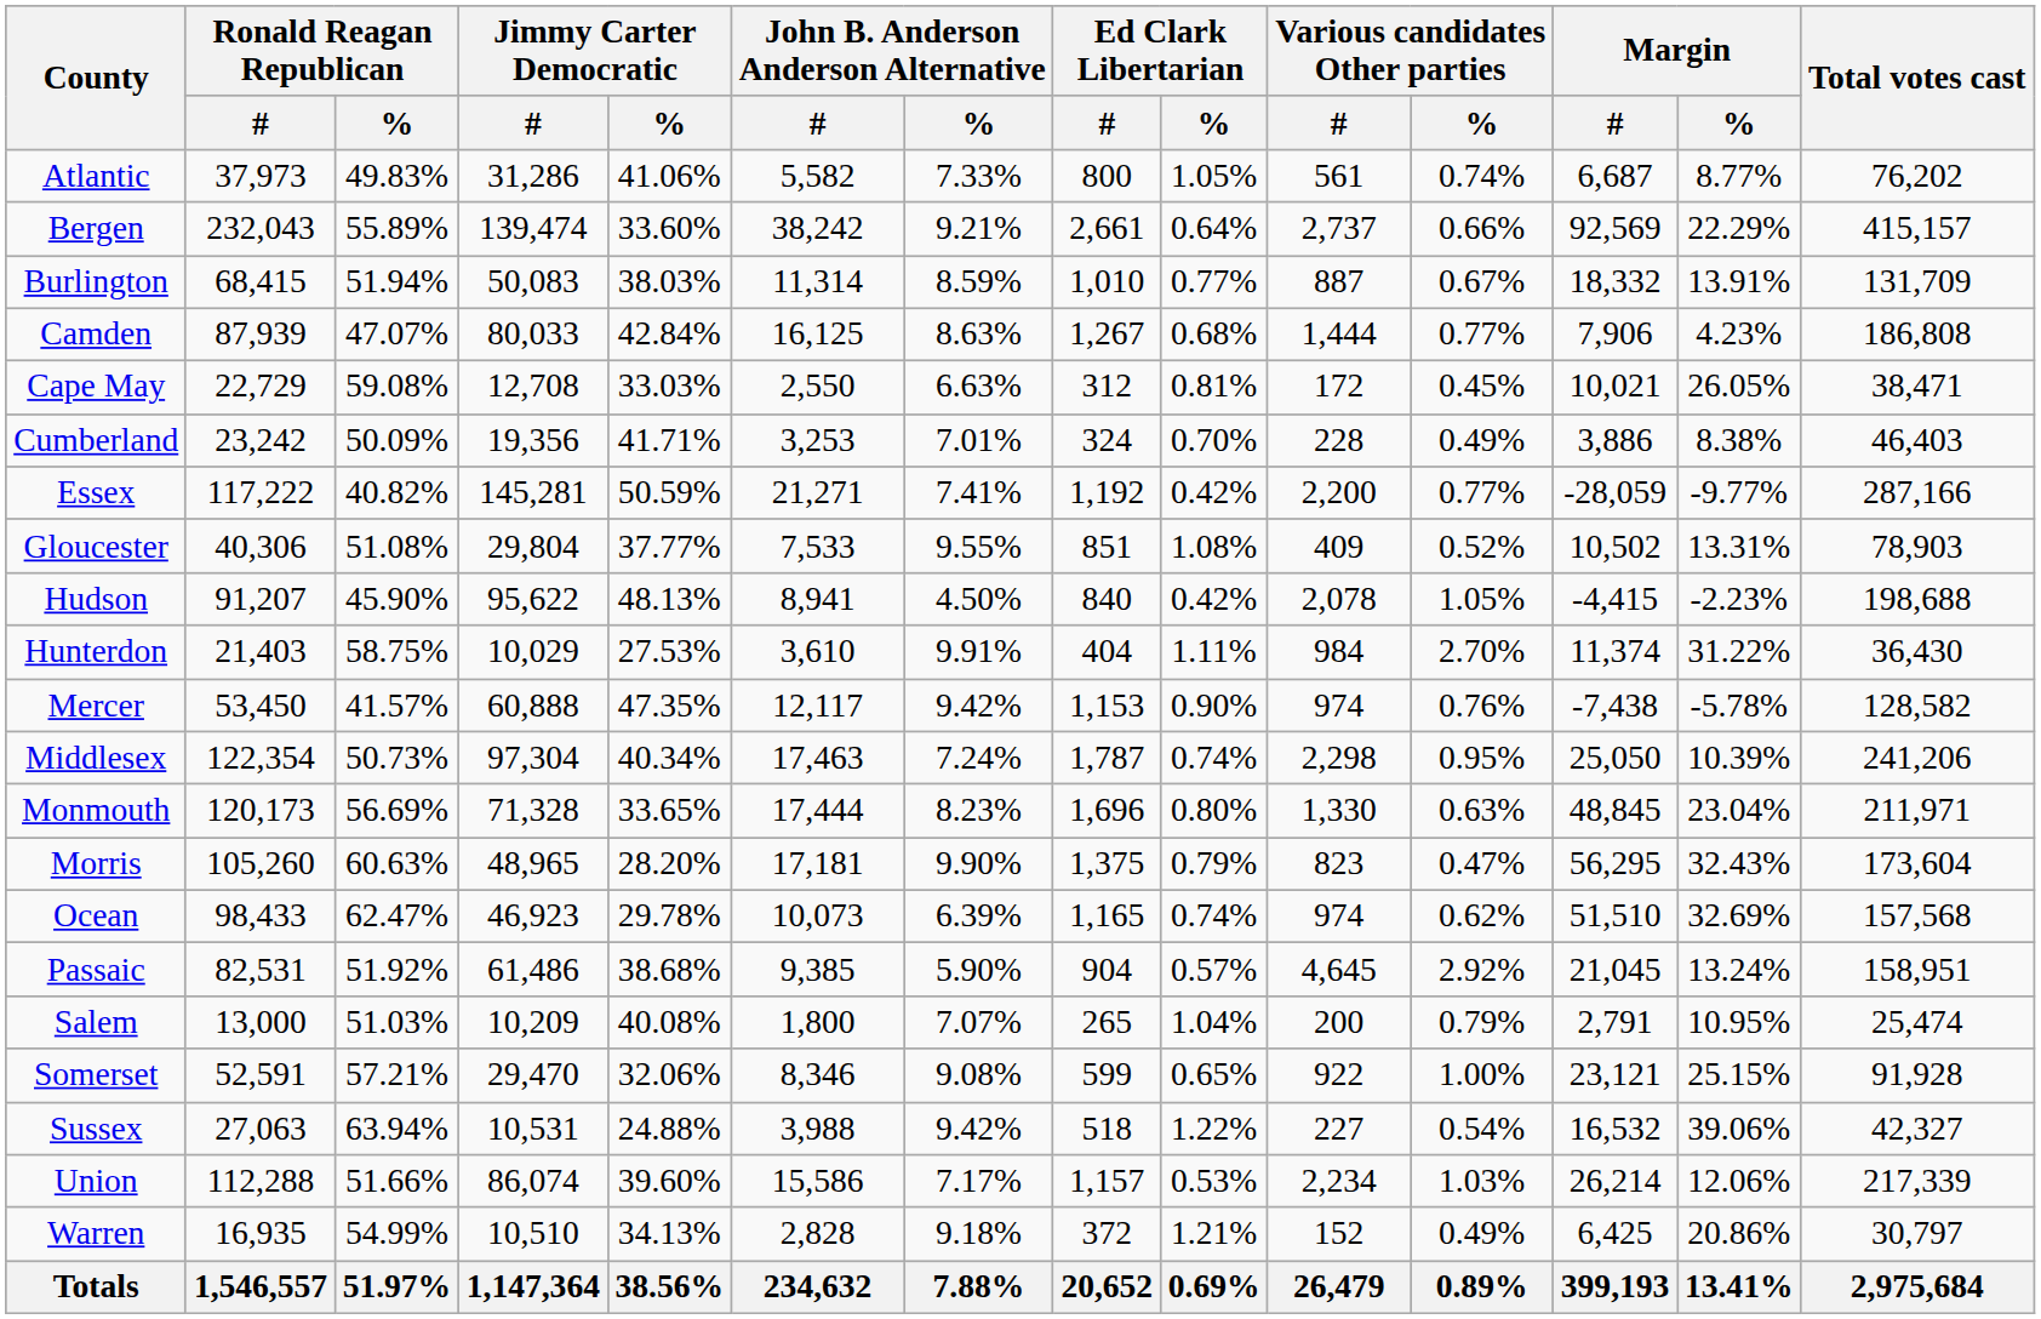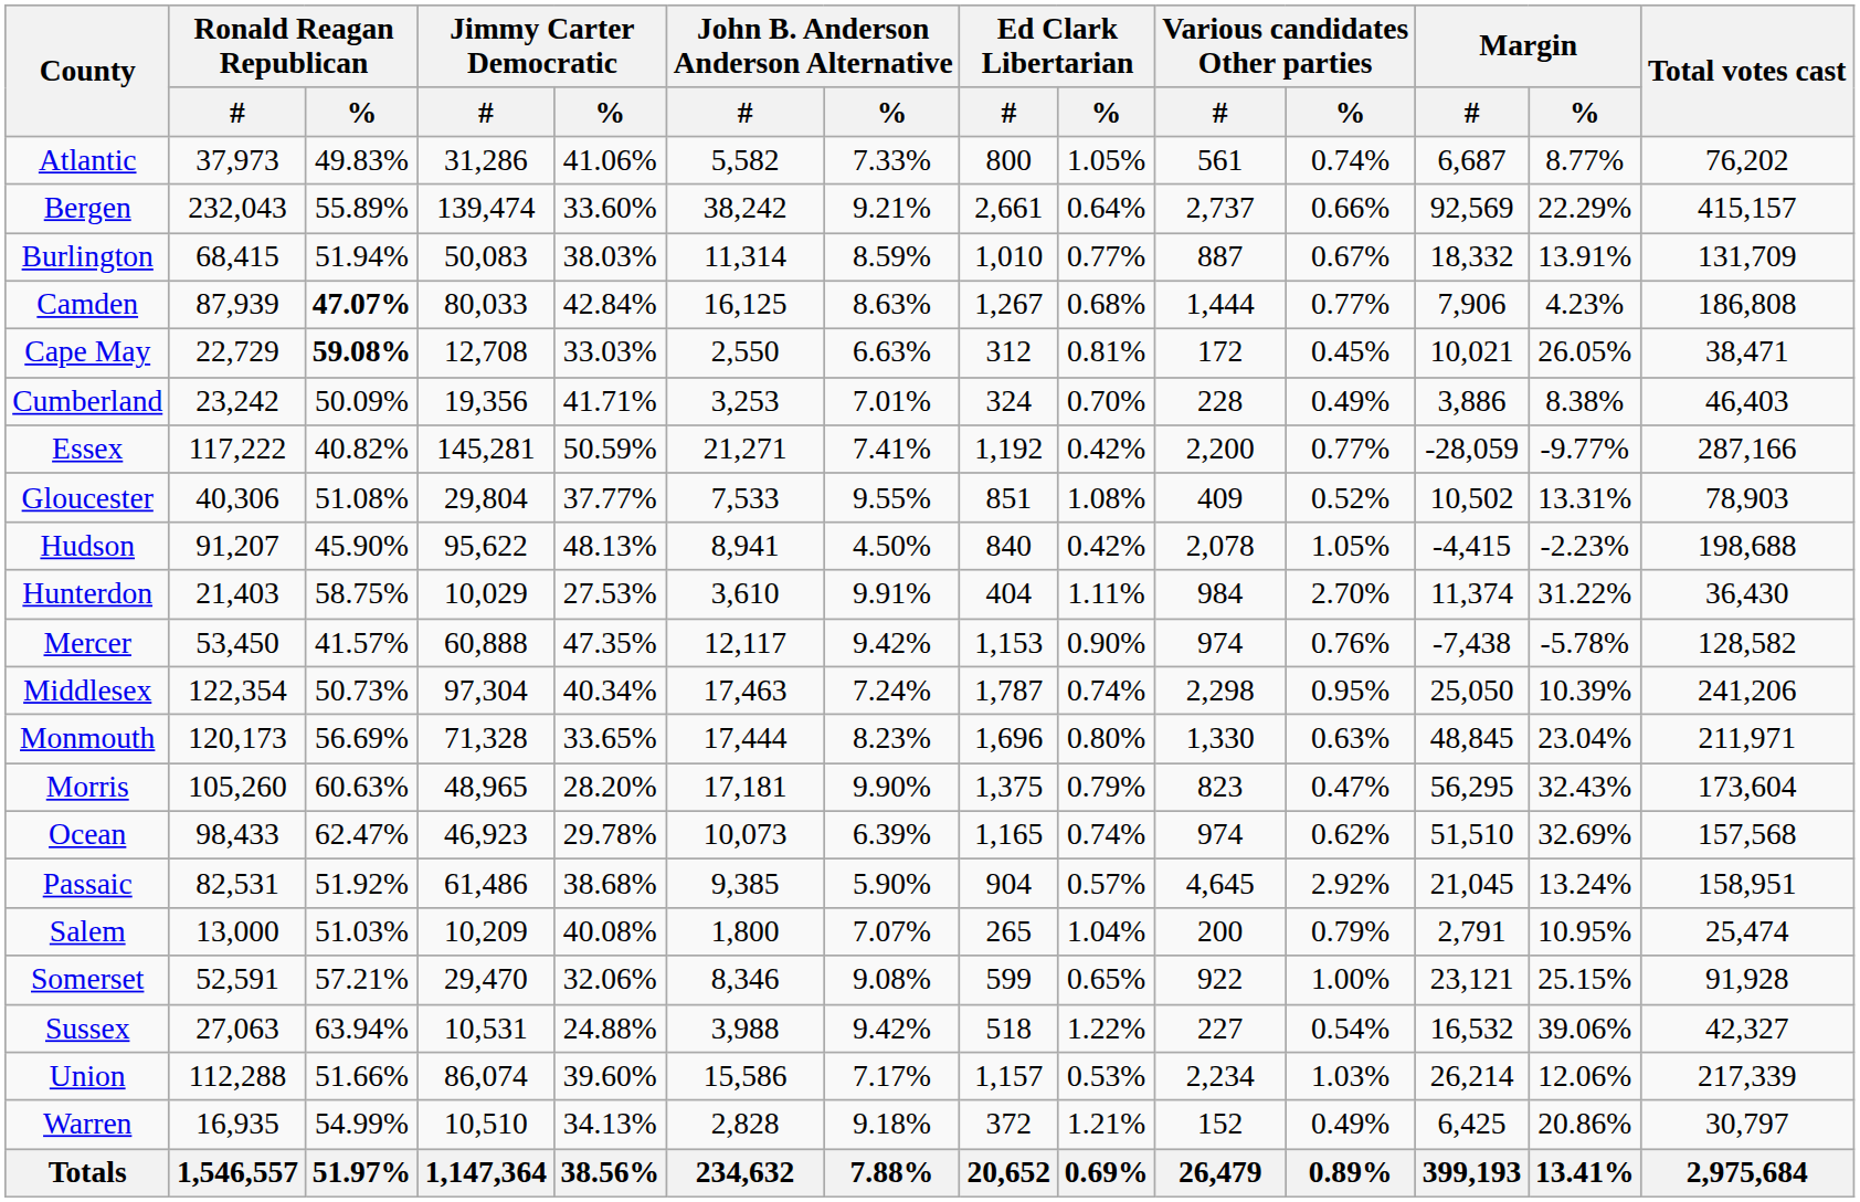Camden | Ronald Reagan Republican / %: normal -> bold
Cape May | Ronald Reagan Republican / %: normal -> bold
